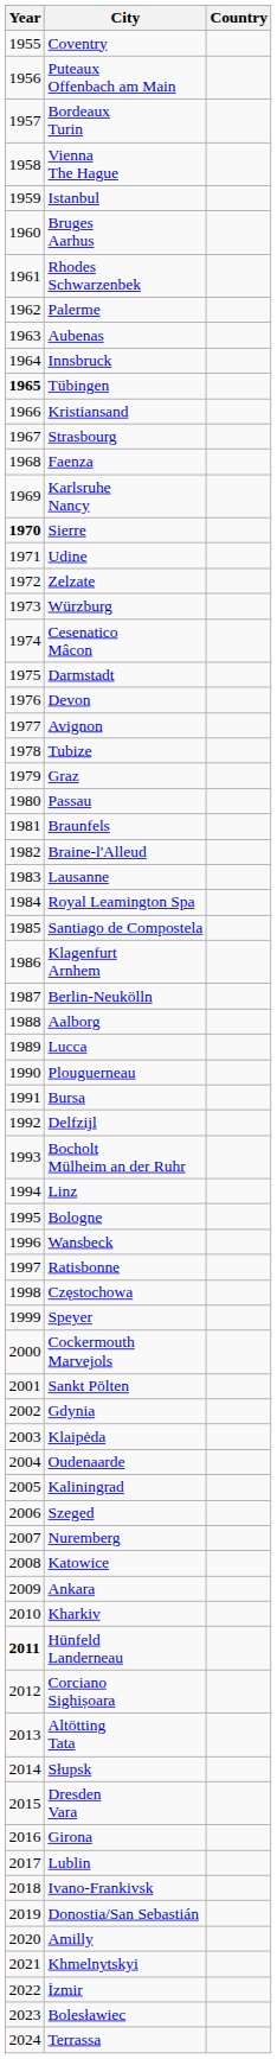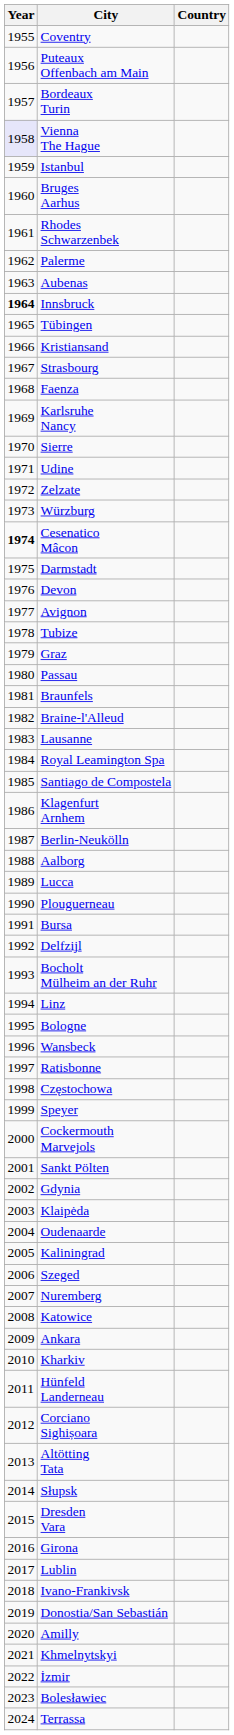Vienna The Hague | Year: no background -> lavender background
Innsbruck | Year: normal -> bold
Tübingen | Year: bold -> normal
Sierre | Year: bold -> normal
Cesenatico Mâcon | Year: normal -> bold
Hünfeld Landerneau | Year: bold -> normal
